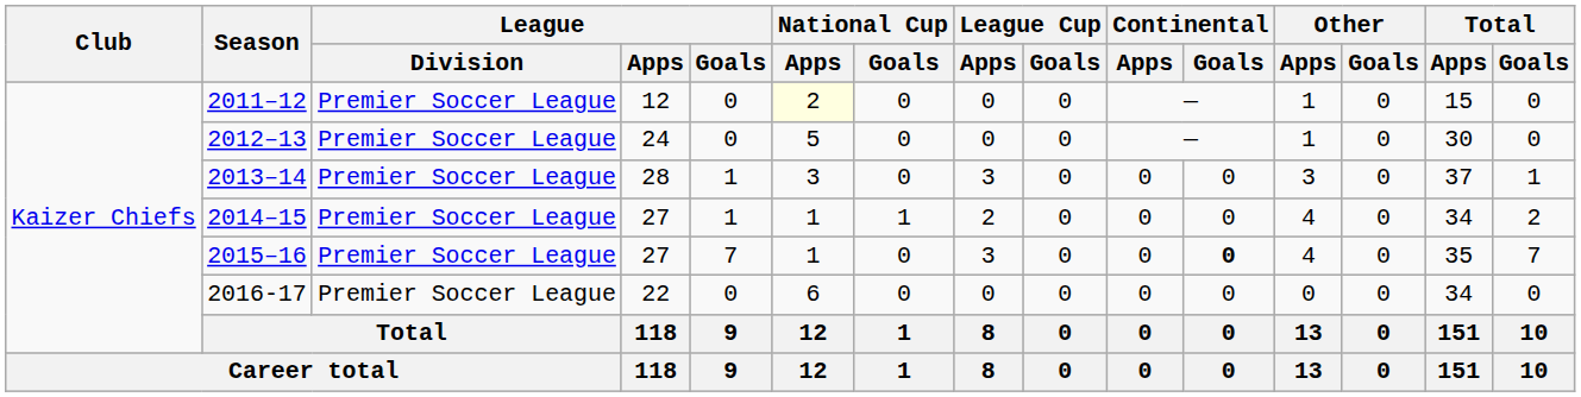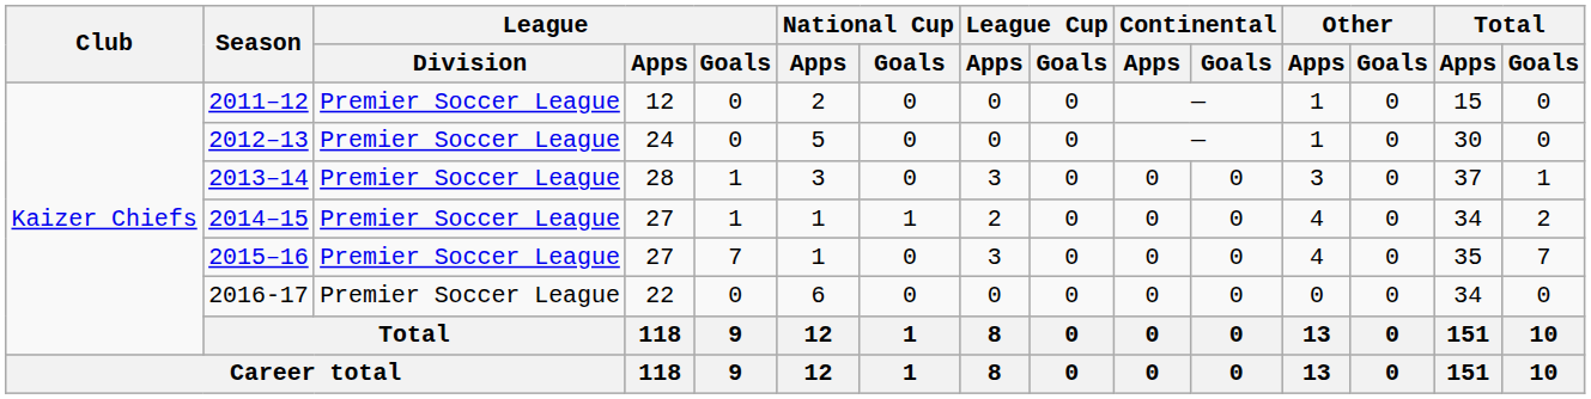2011–12 | National Cup / Apps: lightyellow background -> no background
2015–16 | Continental / Goals: bold -> normal
